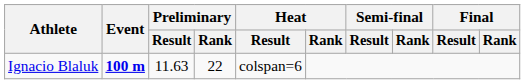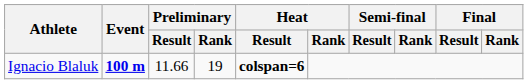Ignacio Blaluk | Preliminary / Result: 11.63 -> 11.66
Ignacio Blaluk | Preliminary / Rank: 22 -> 19
Ignacio Blaluk | Heat / Result: normal -> bold
